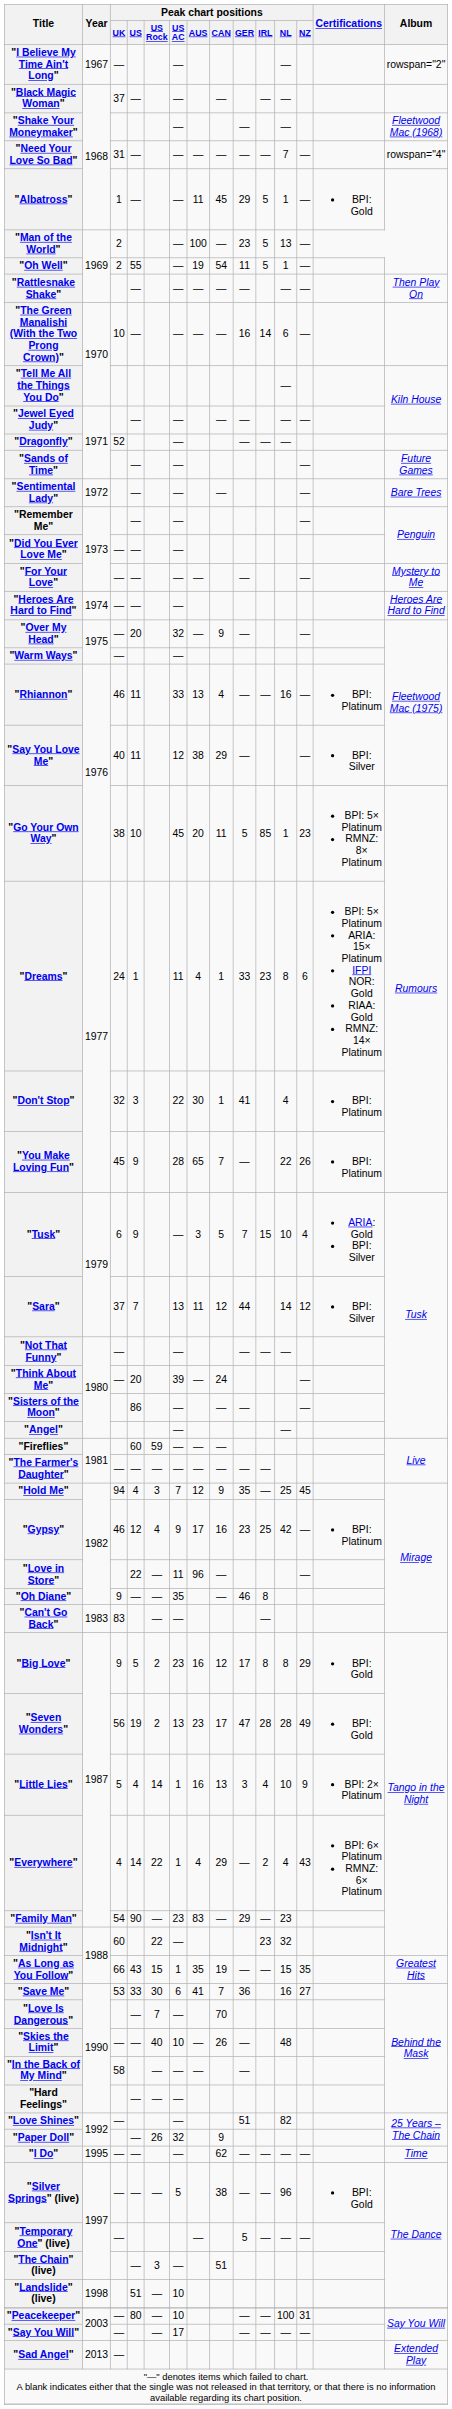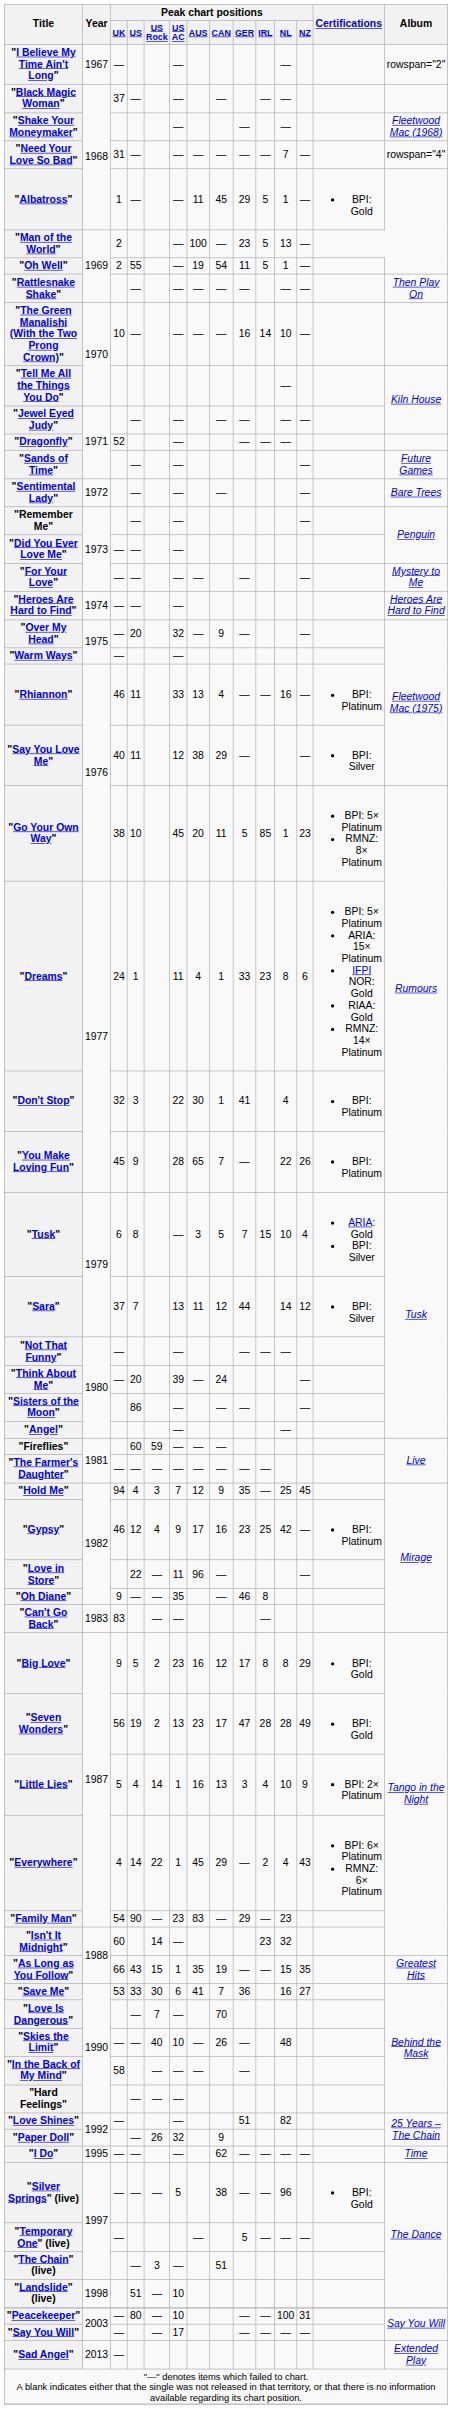"The Green Manalishi (With the Two Prong Crown)" | Peak chart positions / NL: 6 -> 10
"Tusk" | Peak chart positions / US: 9 -> 8
"Everywhere" | Peak chart positions / AUS: 4 -> 45
"Isn't It Midnight" | Peak chart positions / US Rock: 22 -> 14
